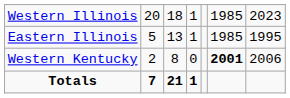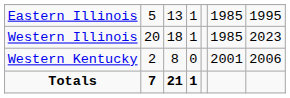rows swapped: Eastern Illinois <-> Western Illinois
Western Kentucky | column 6: bold -> normal
